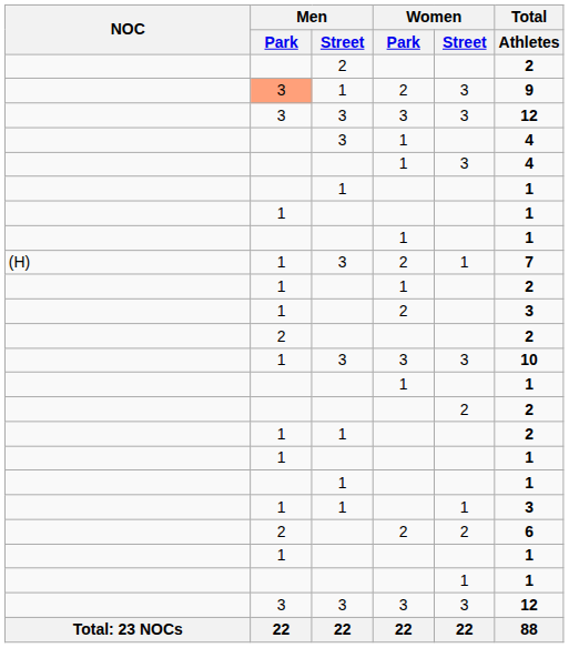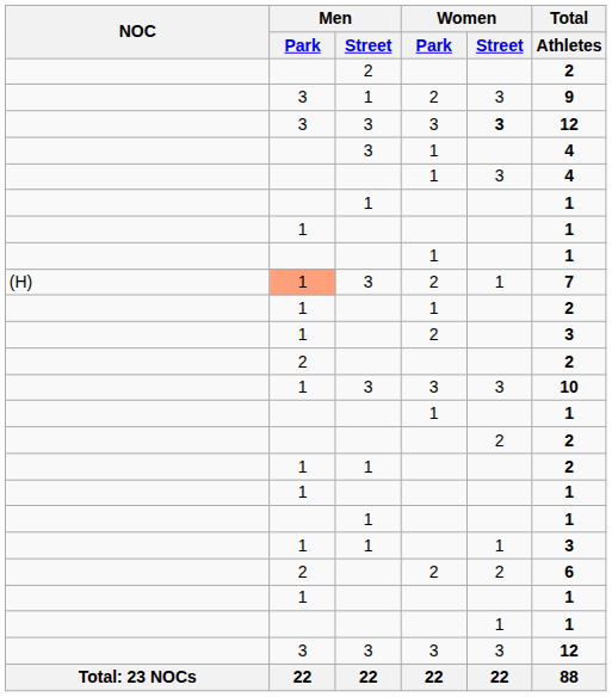row 4 | Men / Park: lightsalmon background -> no background
row 5 | Women / Street: normal -> bold
row 11 | Men / Park: no background -> lightsalmon background
